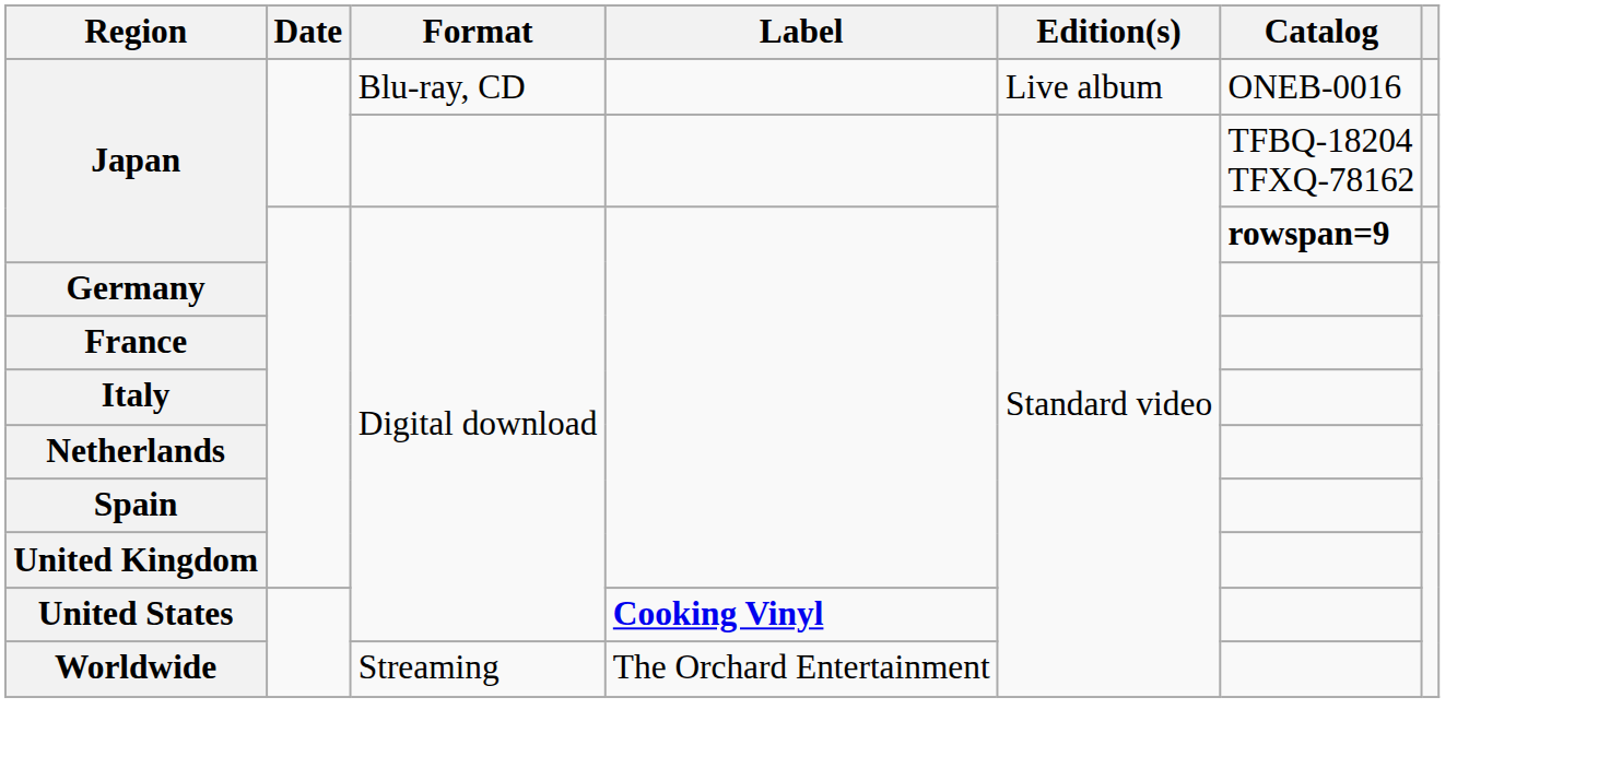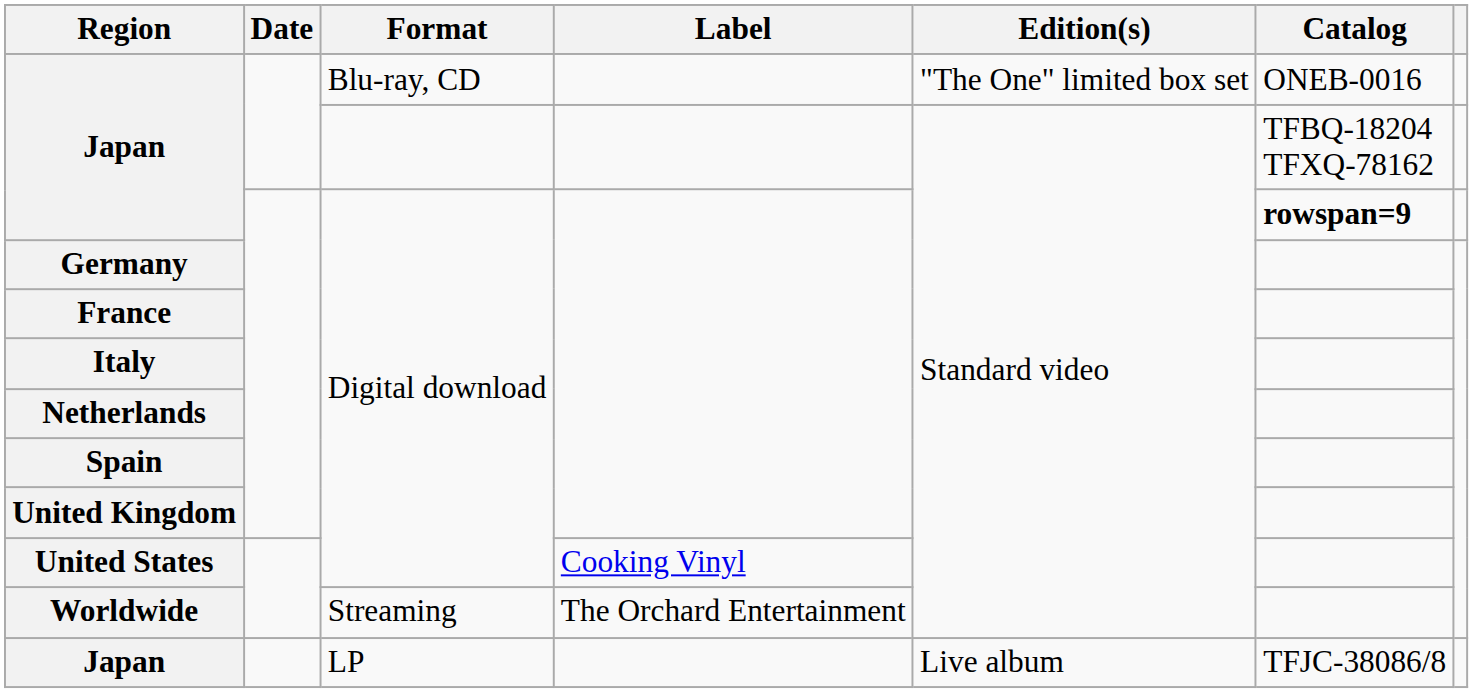Japan / Blu-ray, CD | Edition(s): Live album -> "The One" limited box set
United States | Label: bold -> normal
+ row: Japan | LP | Live album | TFJC-38086/8
